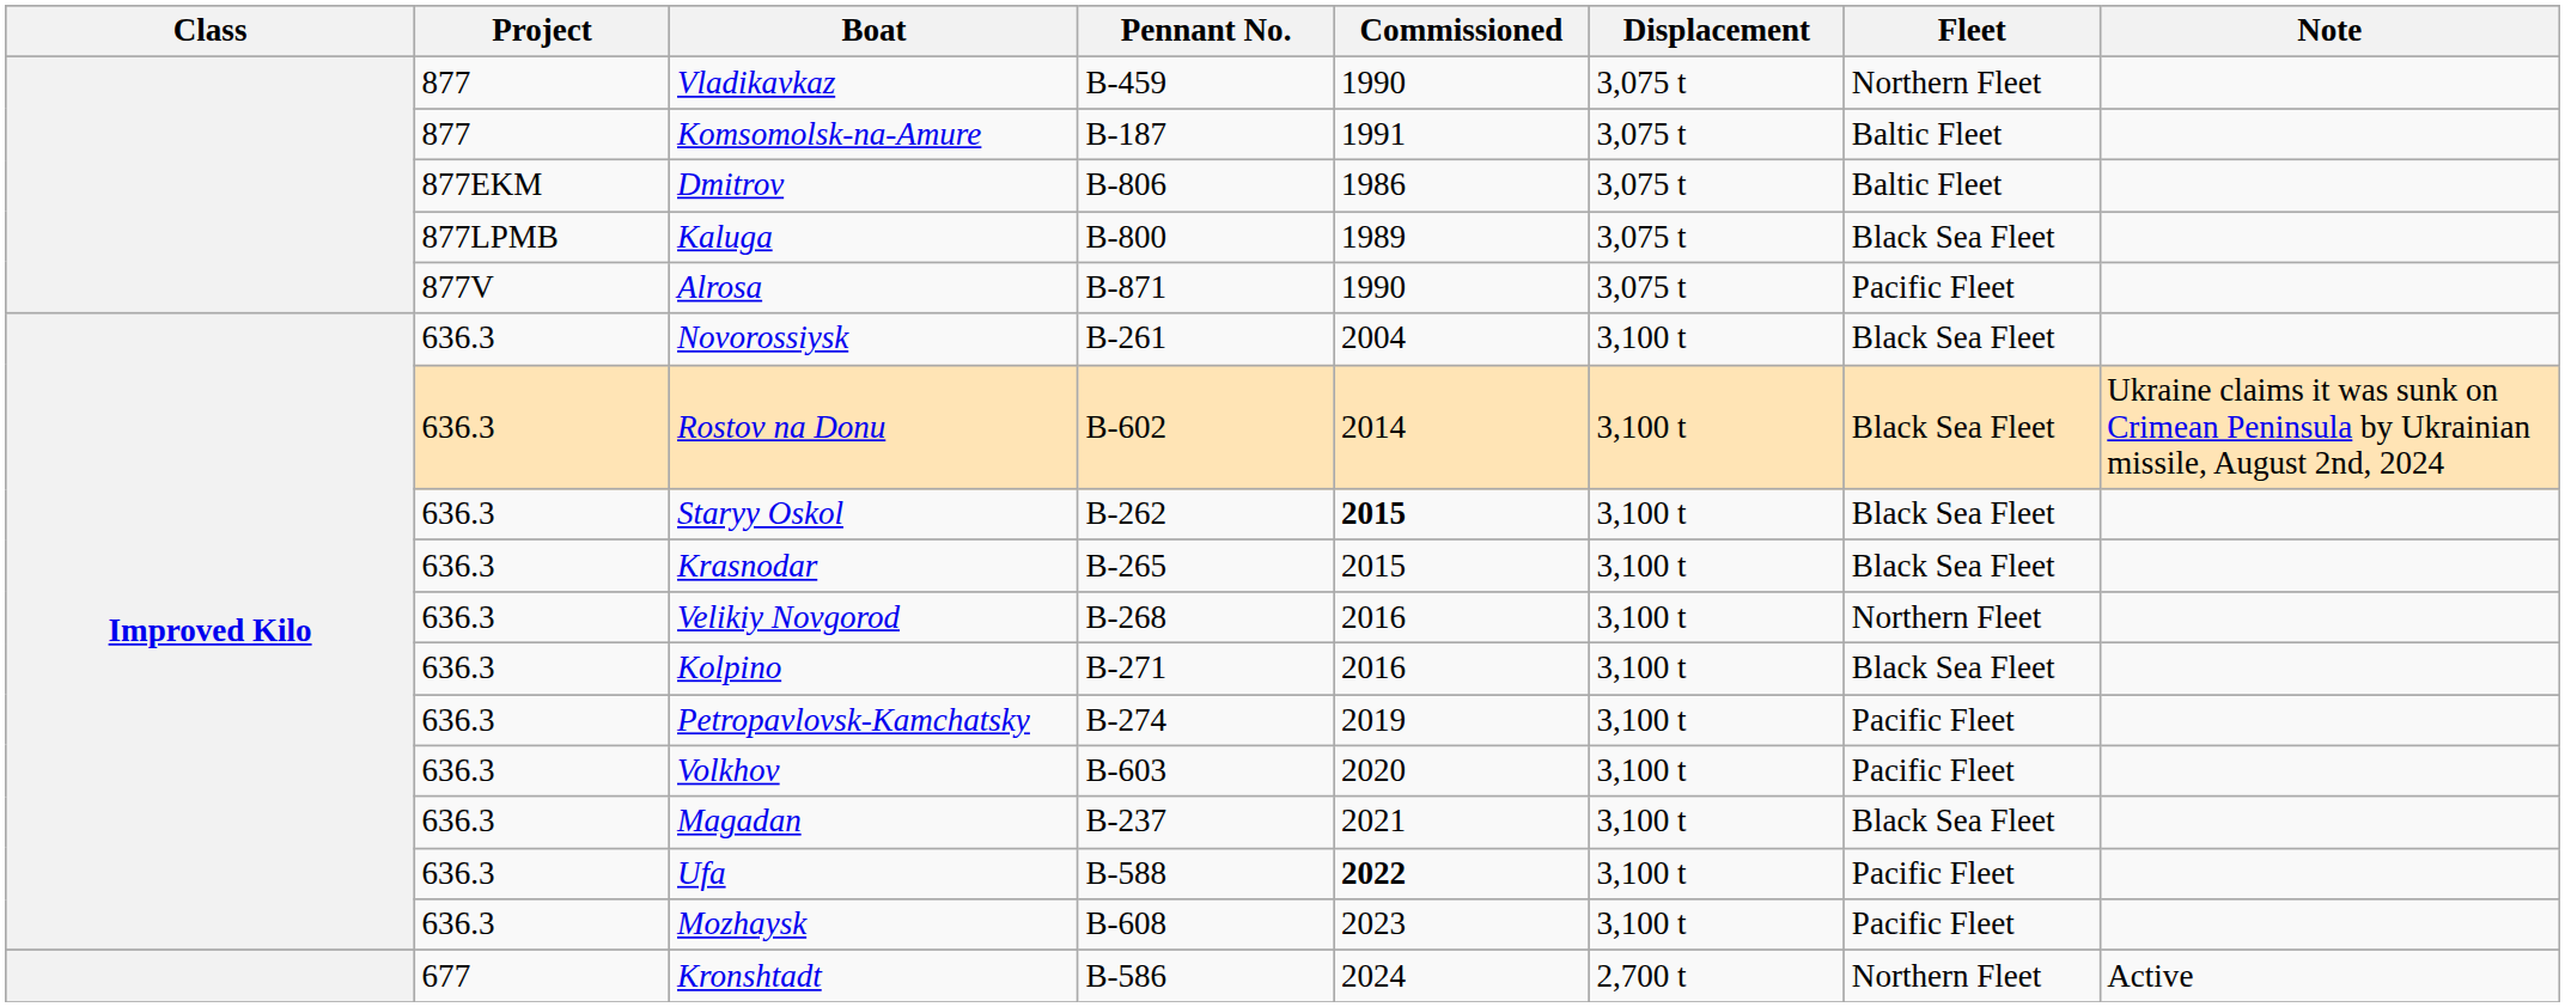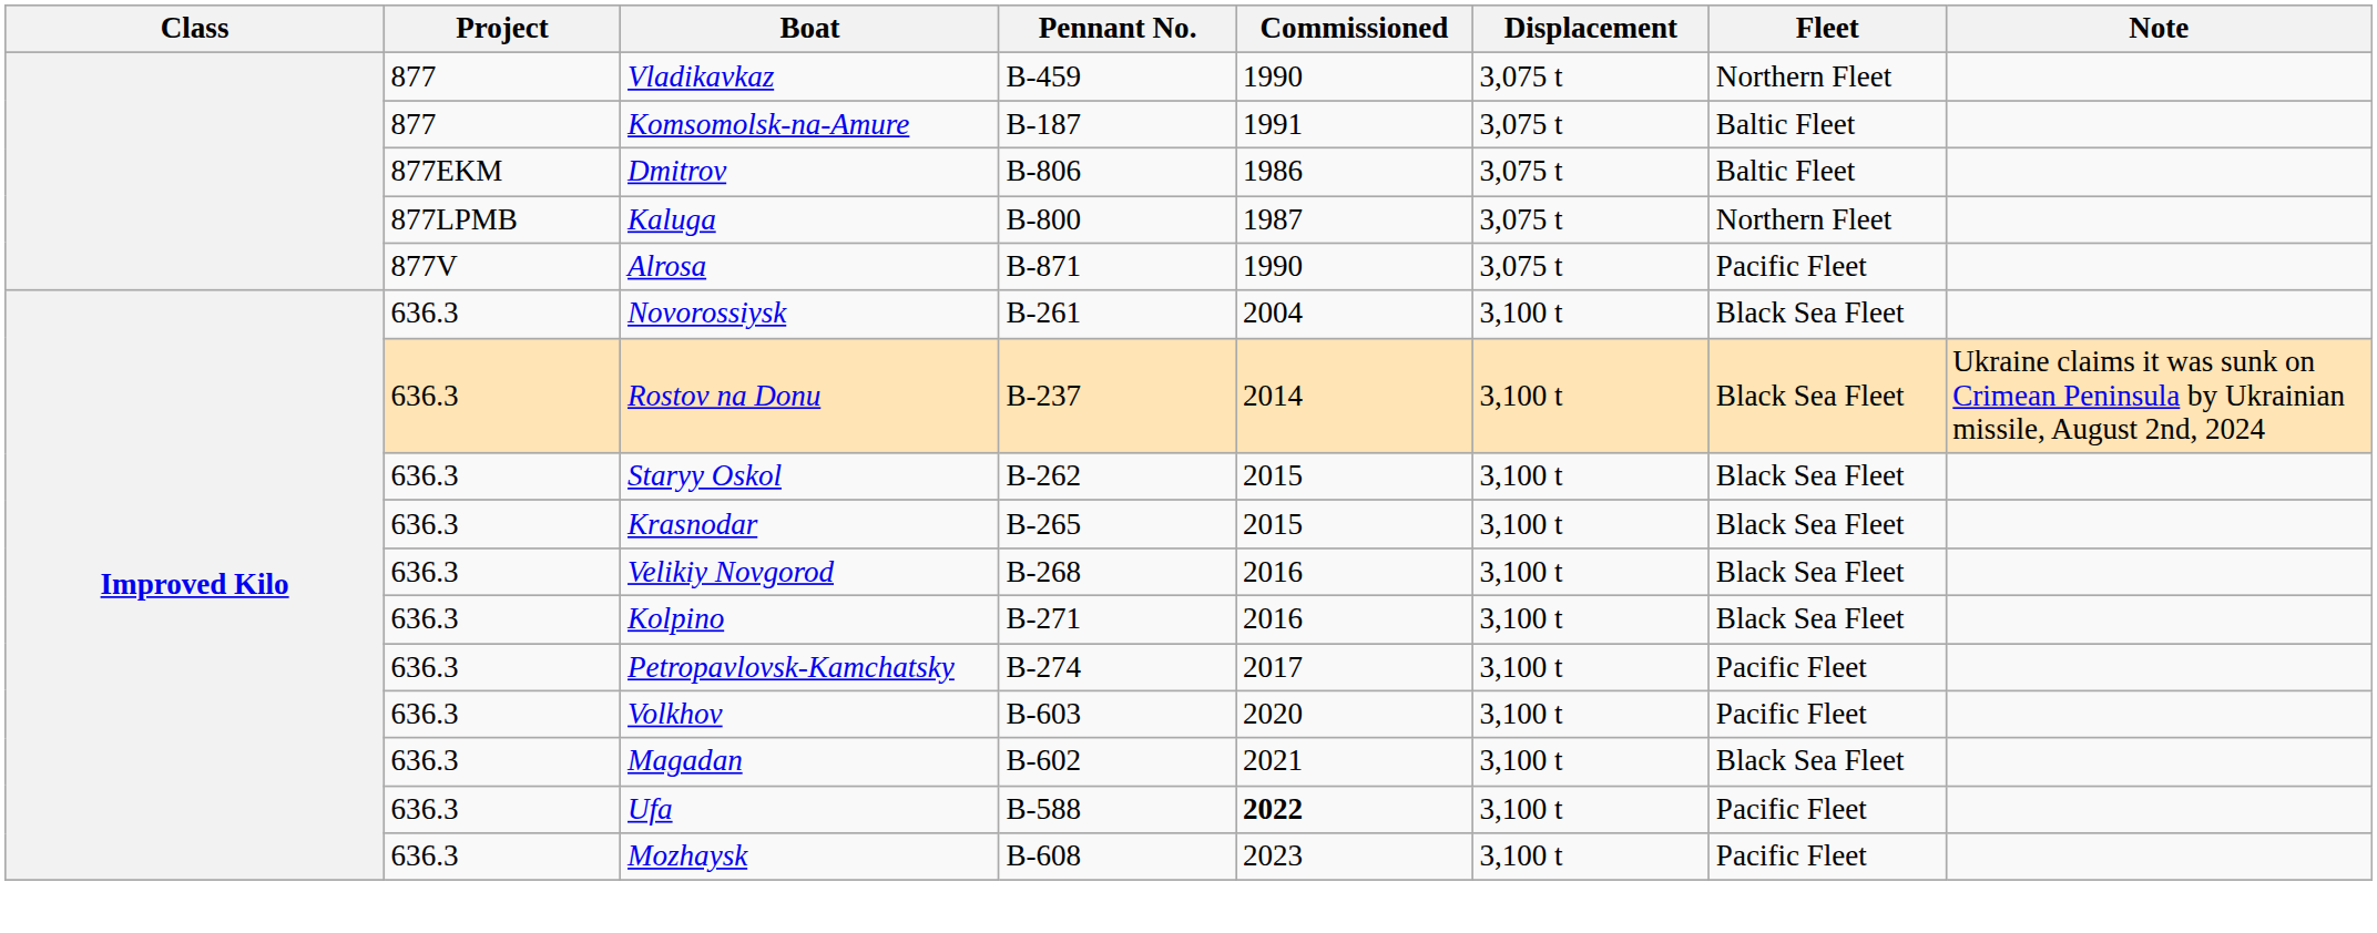Kaluga | Commissioned: 1989 -> 1987
Kaluga | Fleet: Black Sea Fleet -> Northern Fleet
Rostov na Donu | Pennant No.: B-602 -> B-237
Staryy Oskol | Commissioned: bold -> normal
Velikiy Novgorod | Fleet: Northern Fleet -> Black Sea Fleet
Petropavlovsk-Kamchatsky | Commissioned: 2019 -> 2017
Magadan | Pennant No.: B-237 -> B-602
- row: 677 | Kronshtadt | B-586 | 2024 | 2,700 t | Northern Fleet | Active
